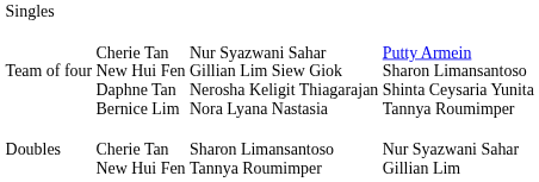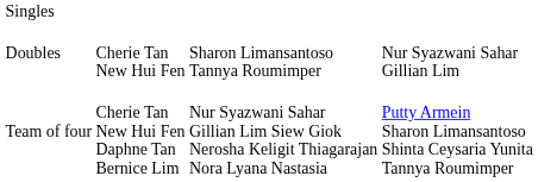rows swapped: Doubles <-> Team of four
